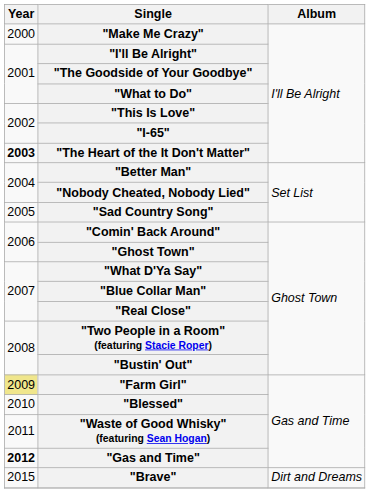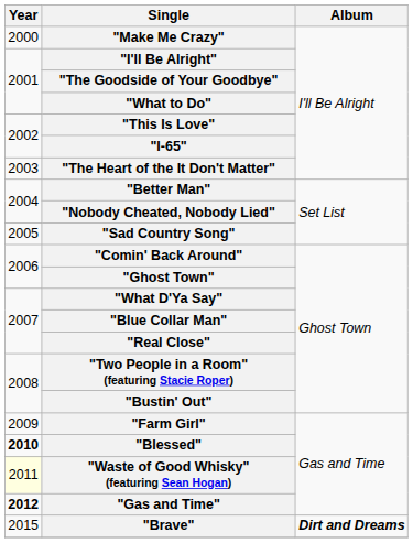"The Heart of the It Don't Matter" | Year: bold -> normal
"Farm Girl" | Year: khaki background -> no background
"Blessed" | Year: normal -> bold
"Waste of Good Whisky" (featuring Sean Hogan) | Year: no background -> lightyellow background
"Brave" | Album: normal -> bold
